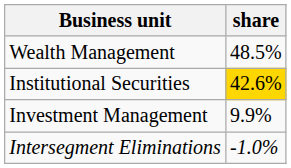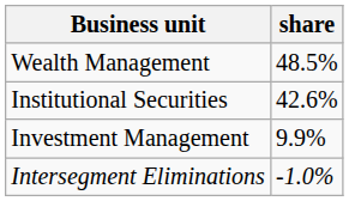Institutional Securities | share: gold background -> no background
